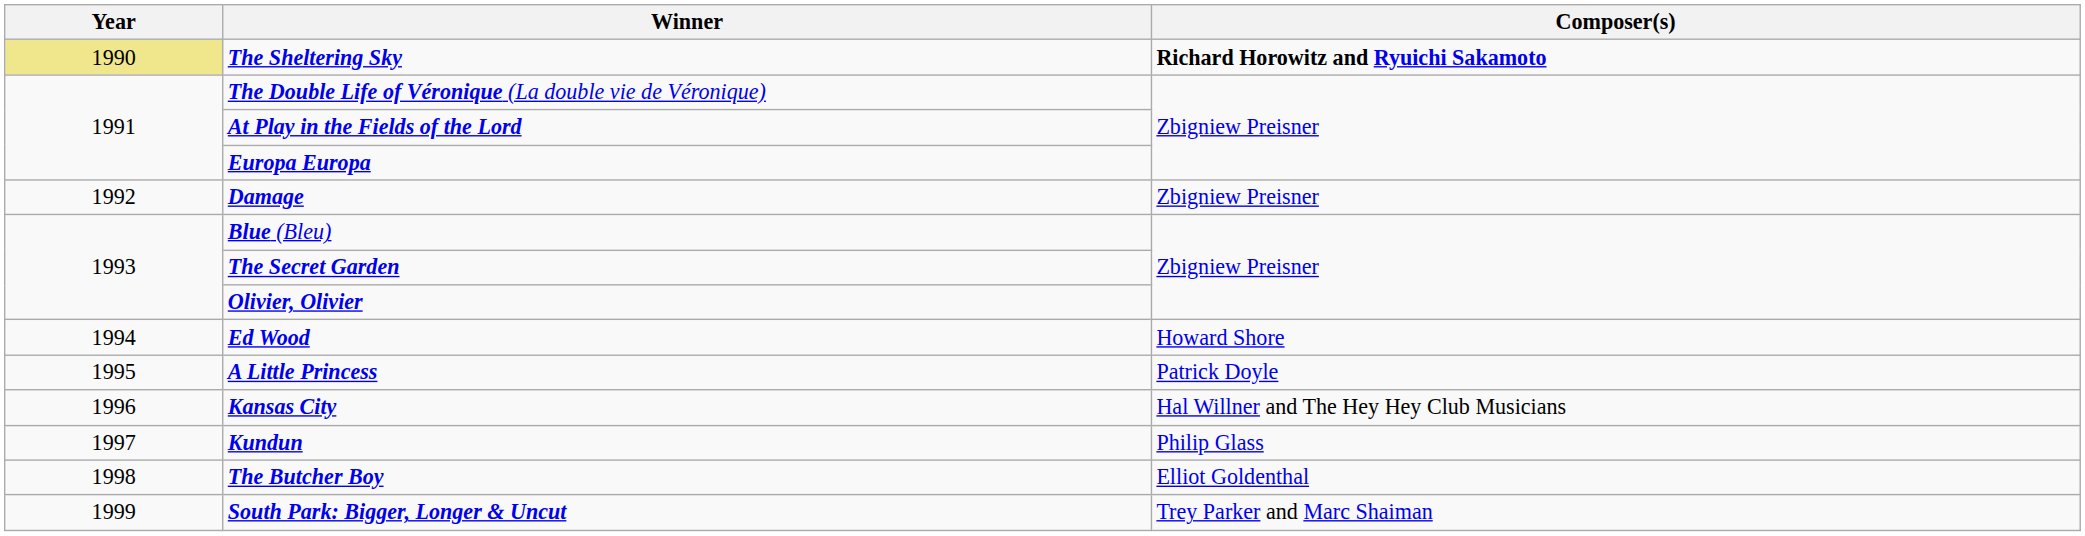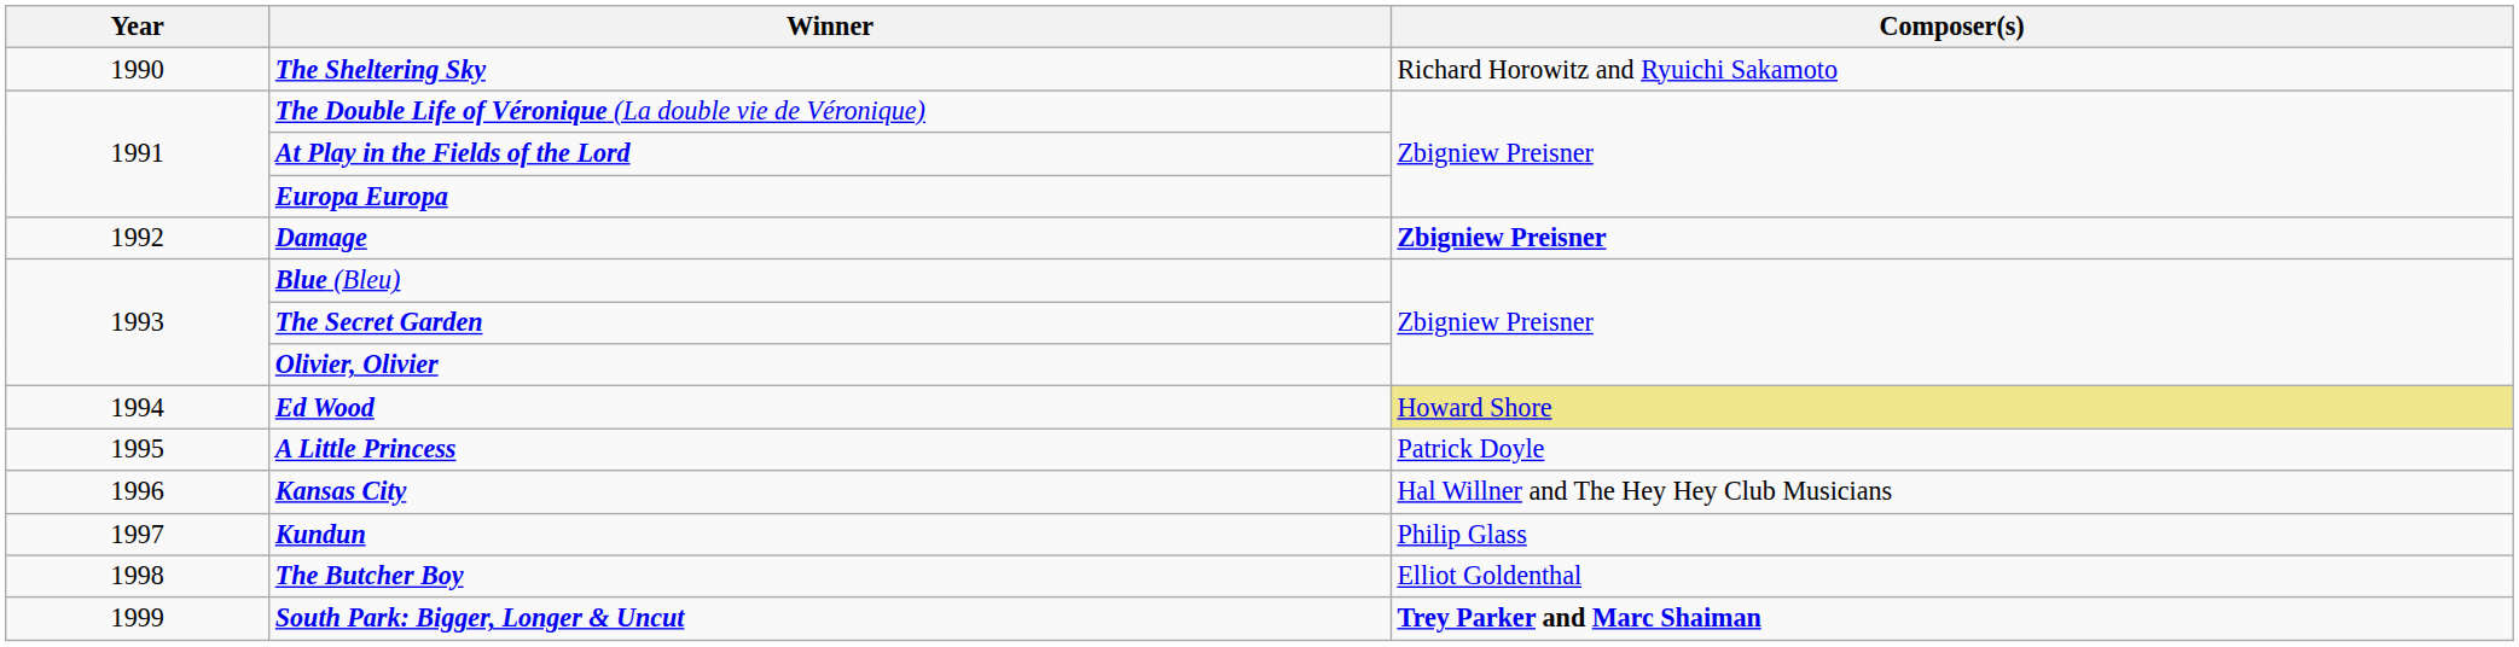The Sheltering Sky | Year: khaki background -> no background
The Sheltering Sky | Composer(s): bold -> normal
Damage | Composer(s): normal -> bold
Ed Wood | Composer(s): no background -> khaki background
South Park: Bigger, Longer & Uncut | Composer(s): normal -> bold
